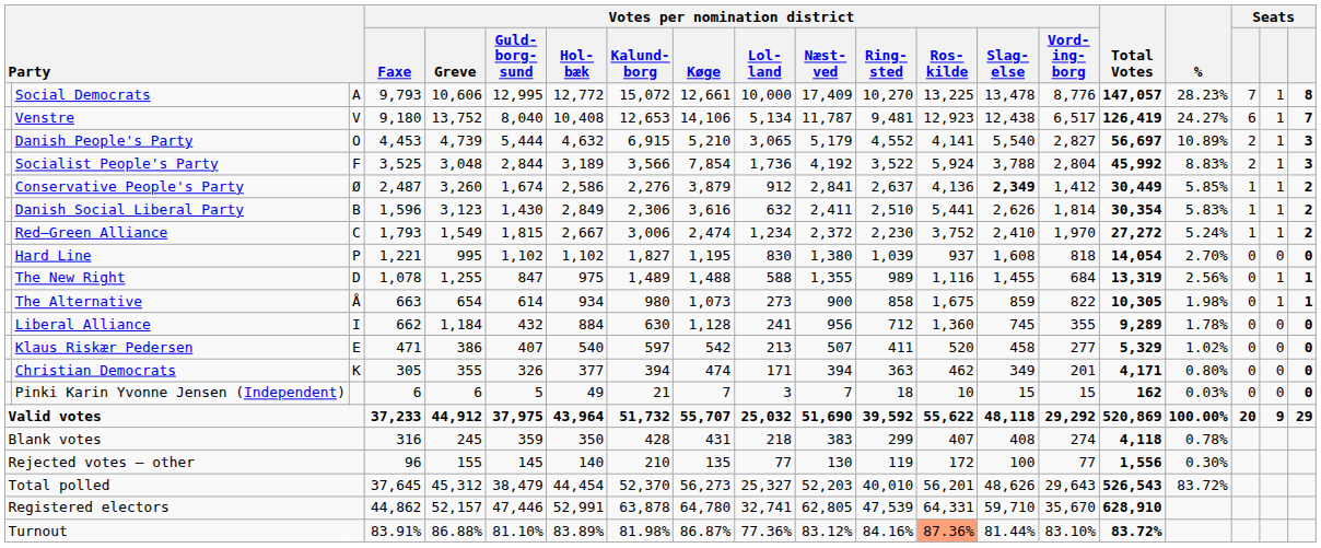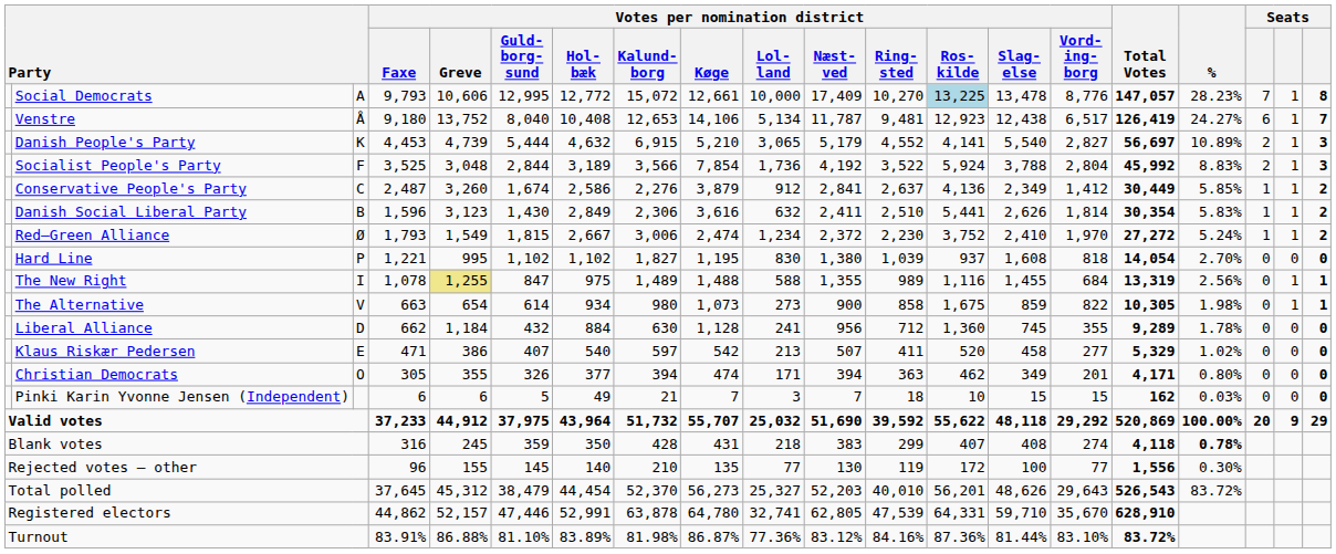Social Democrats | Votes per nomination district / Ros- kilde: no background -> lightblue background
Venstre | column 3: V -> Å
Danish People's Party | column 3: O -> K
Conservative People's Party | column 3: Ø -> C
Conservative People's Party | Votes per nomination district / Slag- else: bold -> normal
Red–Green Alliance | column 3: C -> Ø
The New Right | column 3: D -> I
The New Right | Votes per nomination district / Greve: no background -> khaki background
The Alternative | column 3: Å -> V
Liberal Alliance | column 3: I -> D
Christian Democrats | column 3: K -> O
Blank votes | %: normal -> bold
Turnout | Votes per nomination district / Ros- kilde: lightsalmon background -> no background
